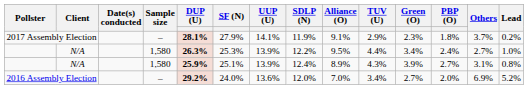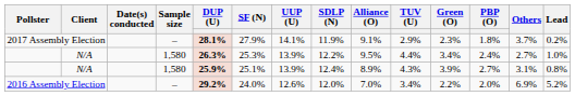2016 Assembly Election | UUP (U): 13.6% -> 12.6%
2016 Assembly Election | Green (O): 2.7% -> 2.2%
